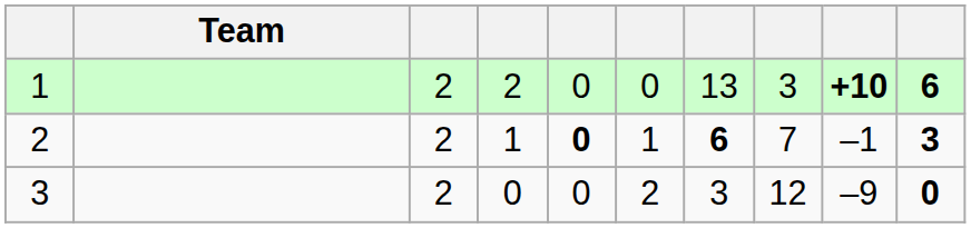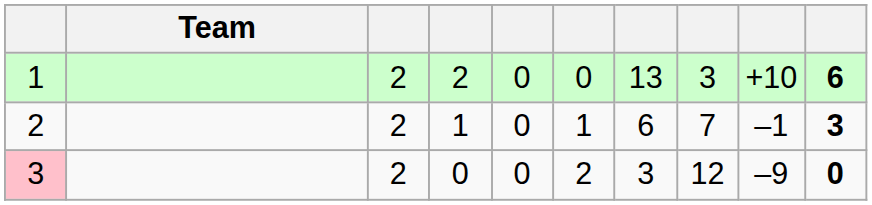row 2 | column 9: bold -> normal
row 3 | column 5: bold -> normal
row 3 | column 7: bold -> normal
row 4 | column 1: no background -> pink background
